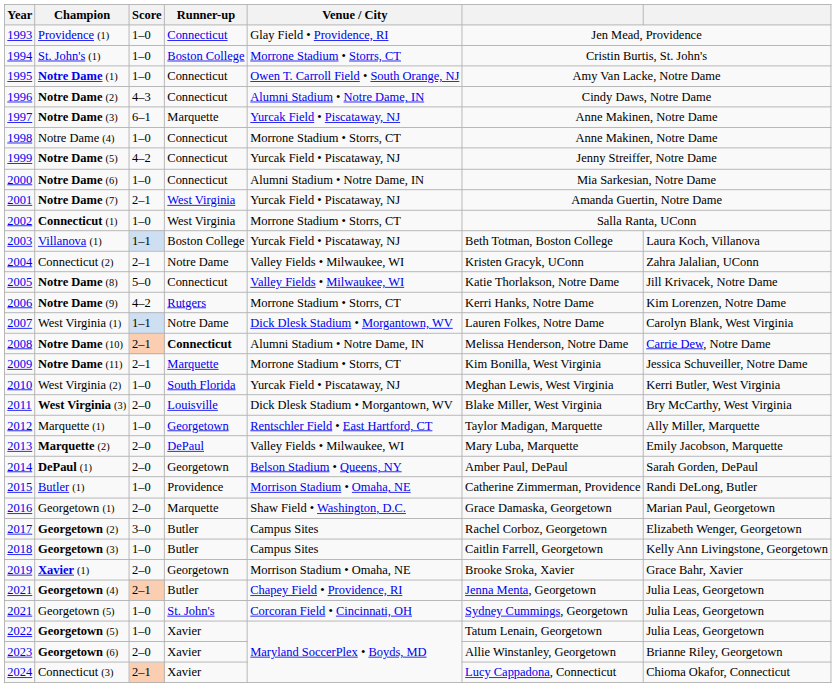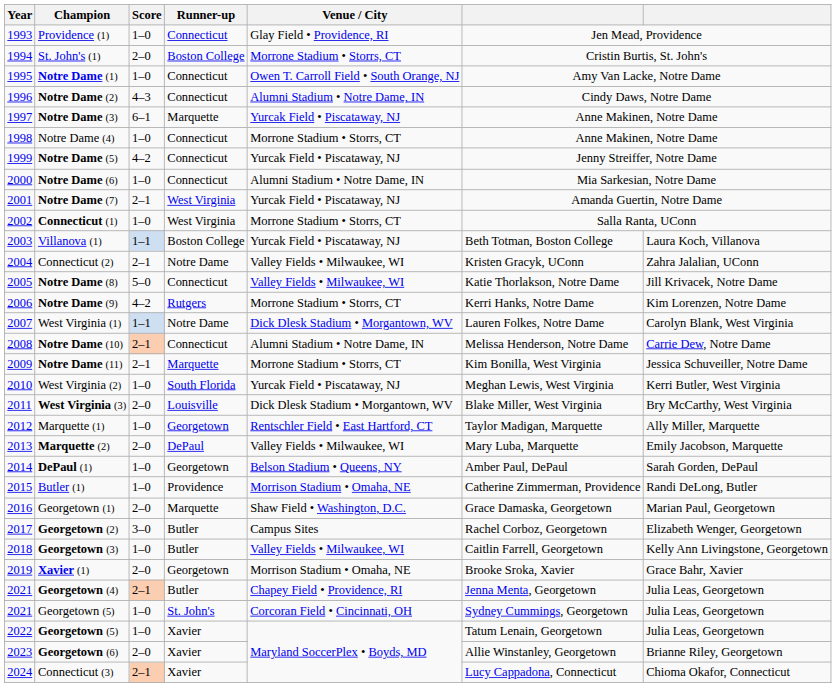St. John's (1) | Score: 1–0 -> 2–0
Notre Dame (10) | Runner-up: bold -> normal
DePaul (1) | Score: 2–0 -> 1–0
Georgetown (3) | Venue / City: Campus Sites -> Valley Fields • Milwaukee, WI
